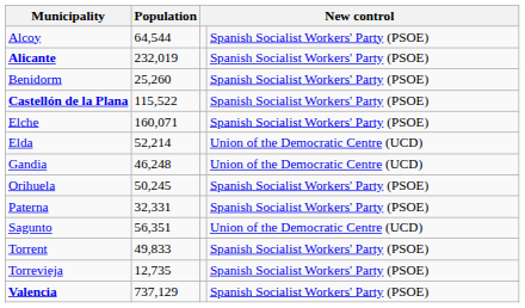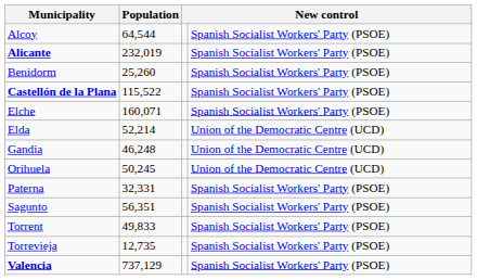Orihuela | column 4: Spanish Socialist Workers' Party (PSOE) -> Union of the Democratic Centre (UCD)
Sagunto | column 4: Union of the Democratic Centre (UCD) -> Spanish Socialist Workers' Party (PSOE)
